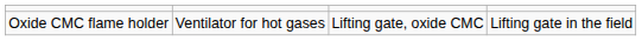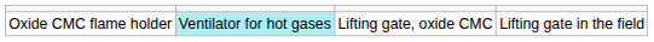Oxide CMC flame holder | column 2: no background -> paleturquoise background
